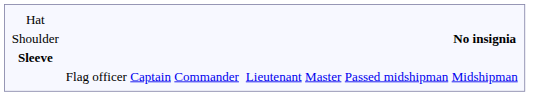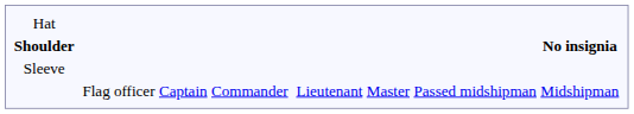Shoulder | column 1: normal -> bold
Sleeve | column 1: bold -> normal
